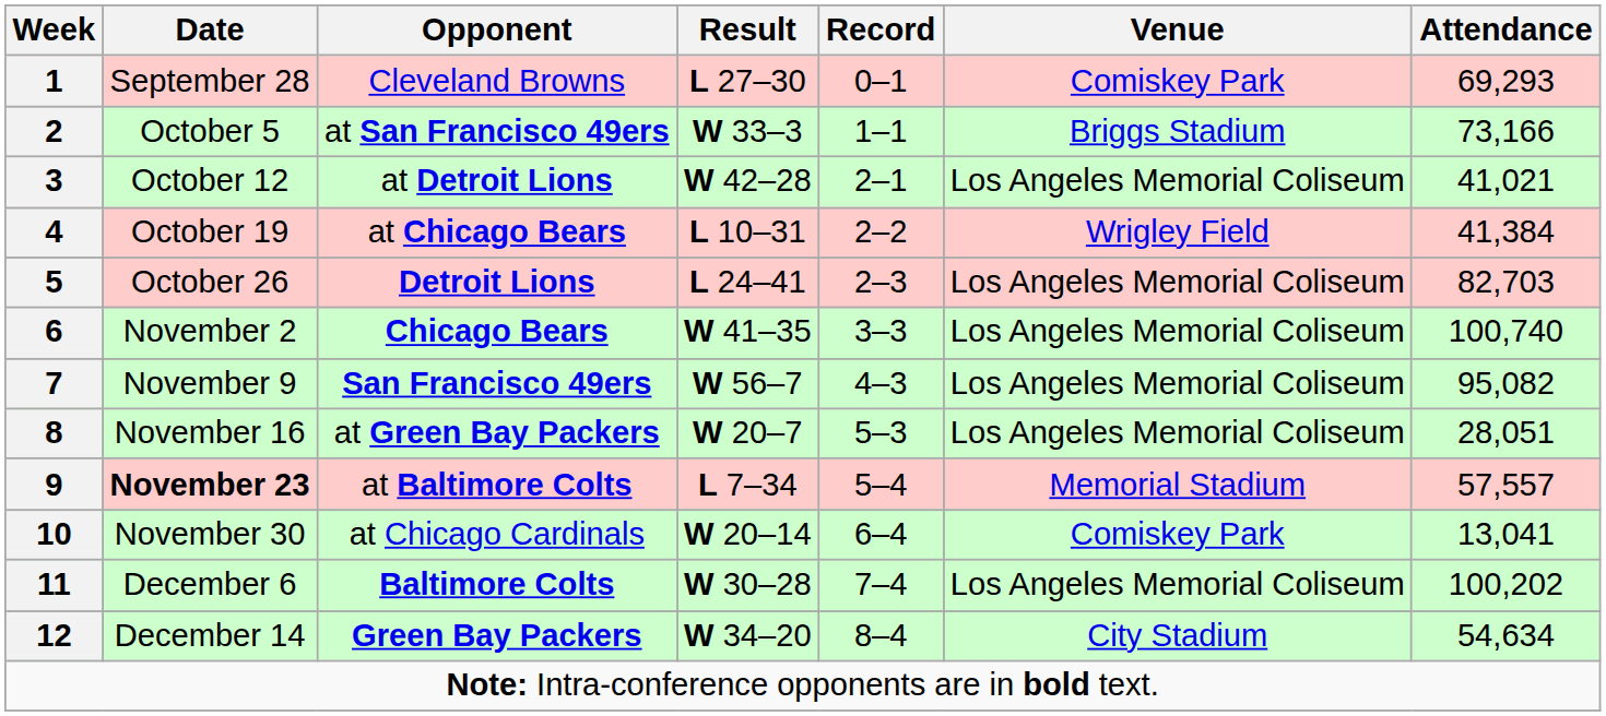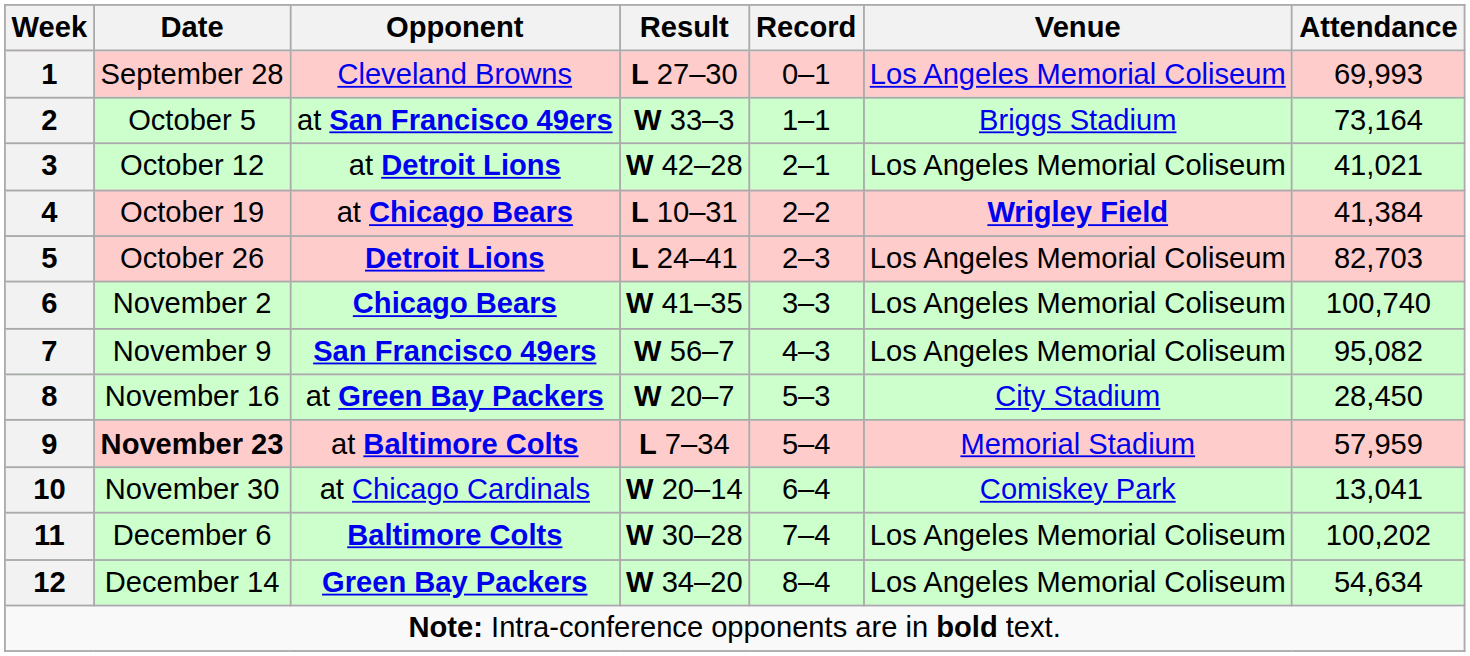1 | Venue: Comiskey Park -> Los Angeles Memorial Coliseum
1 | Attendance: 69,293 -> 69,993
2 | Attendance: 73,166 -> 73,164
4 | Venue: normal -> bold
8 | Venue: Los Angeles Memorial Coliseum -> City Stadium
8 | Attendance: 28,051 -> 28,450
9 | Attendance: 57,557 -> 57,959
12 | Venue: City Stadium -> Los Angeles Memorial Coliseum
